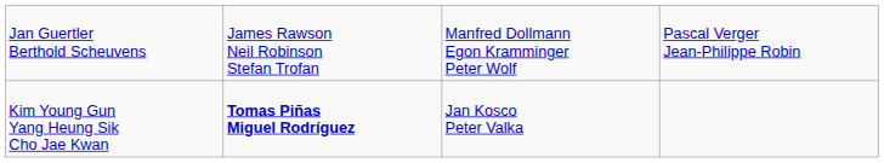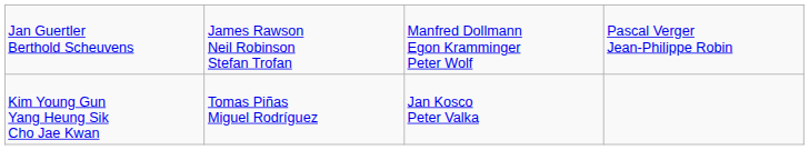Kim Young Gun Yang Heung Sik Cho Jae Kwan | column 2: bold -> normal
